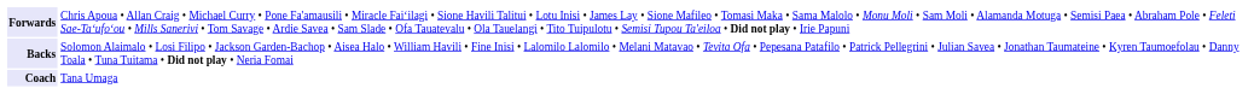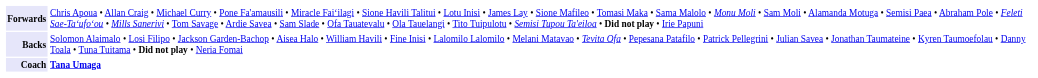Coach | column 2: normal -> bold
